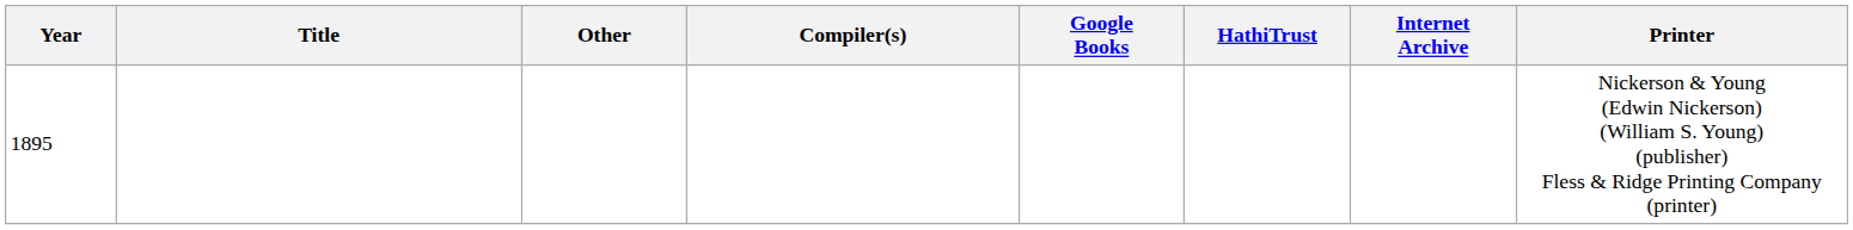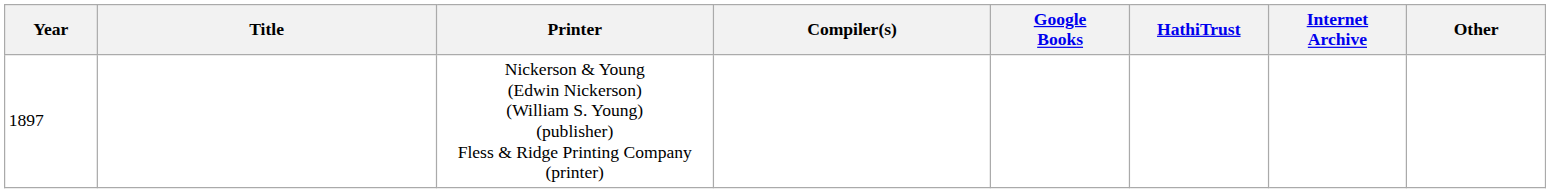columns swapped: Printer <-> Other
row 2 | Year: 1895 -> 1897
